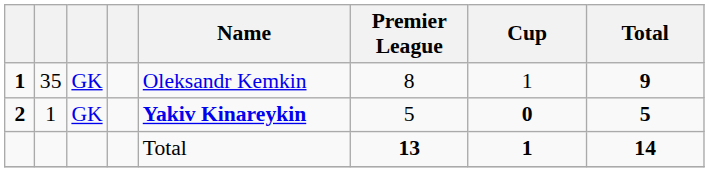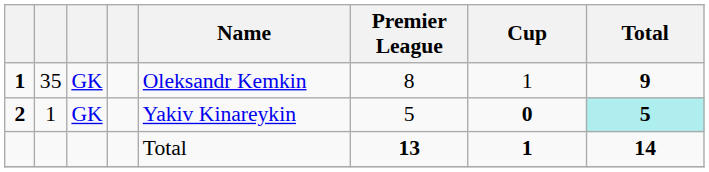2 | Name: bold -> normal
2 | Total: no background -> paleturquoise background
